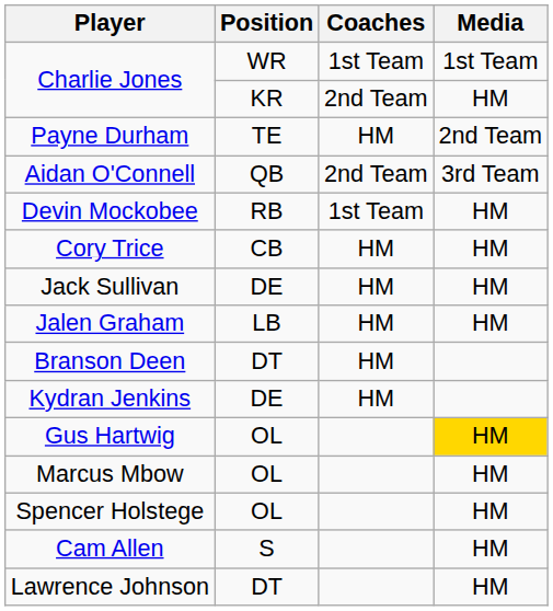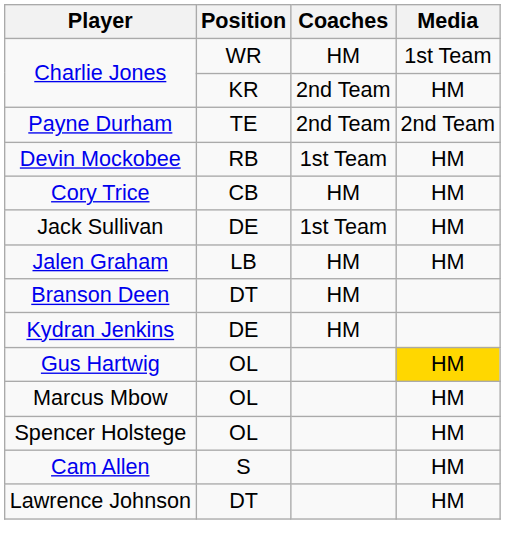Charlie Jones / WR | Coaches: 1st Team -> HM
Payne Durham | Coaches: HM -> 2nd Team
- row: Aidan O'Connell | QB | 2nd Team | 3rd Team
Jack Sullivan | Coaches: HM -> 1st Team
